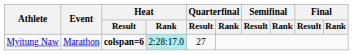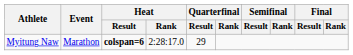Myitung Naw | Heat / Rank: paleturquoise background -> no background
Myitung Naw | Quarterfinal / Result: 27 -> 29
